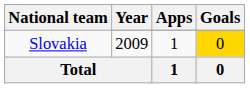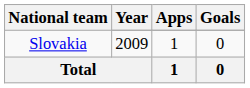2009 | Goals: gold background -> no background
